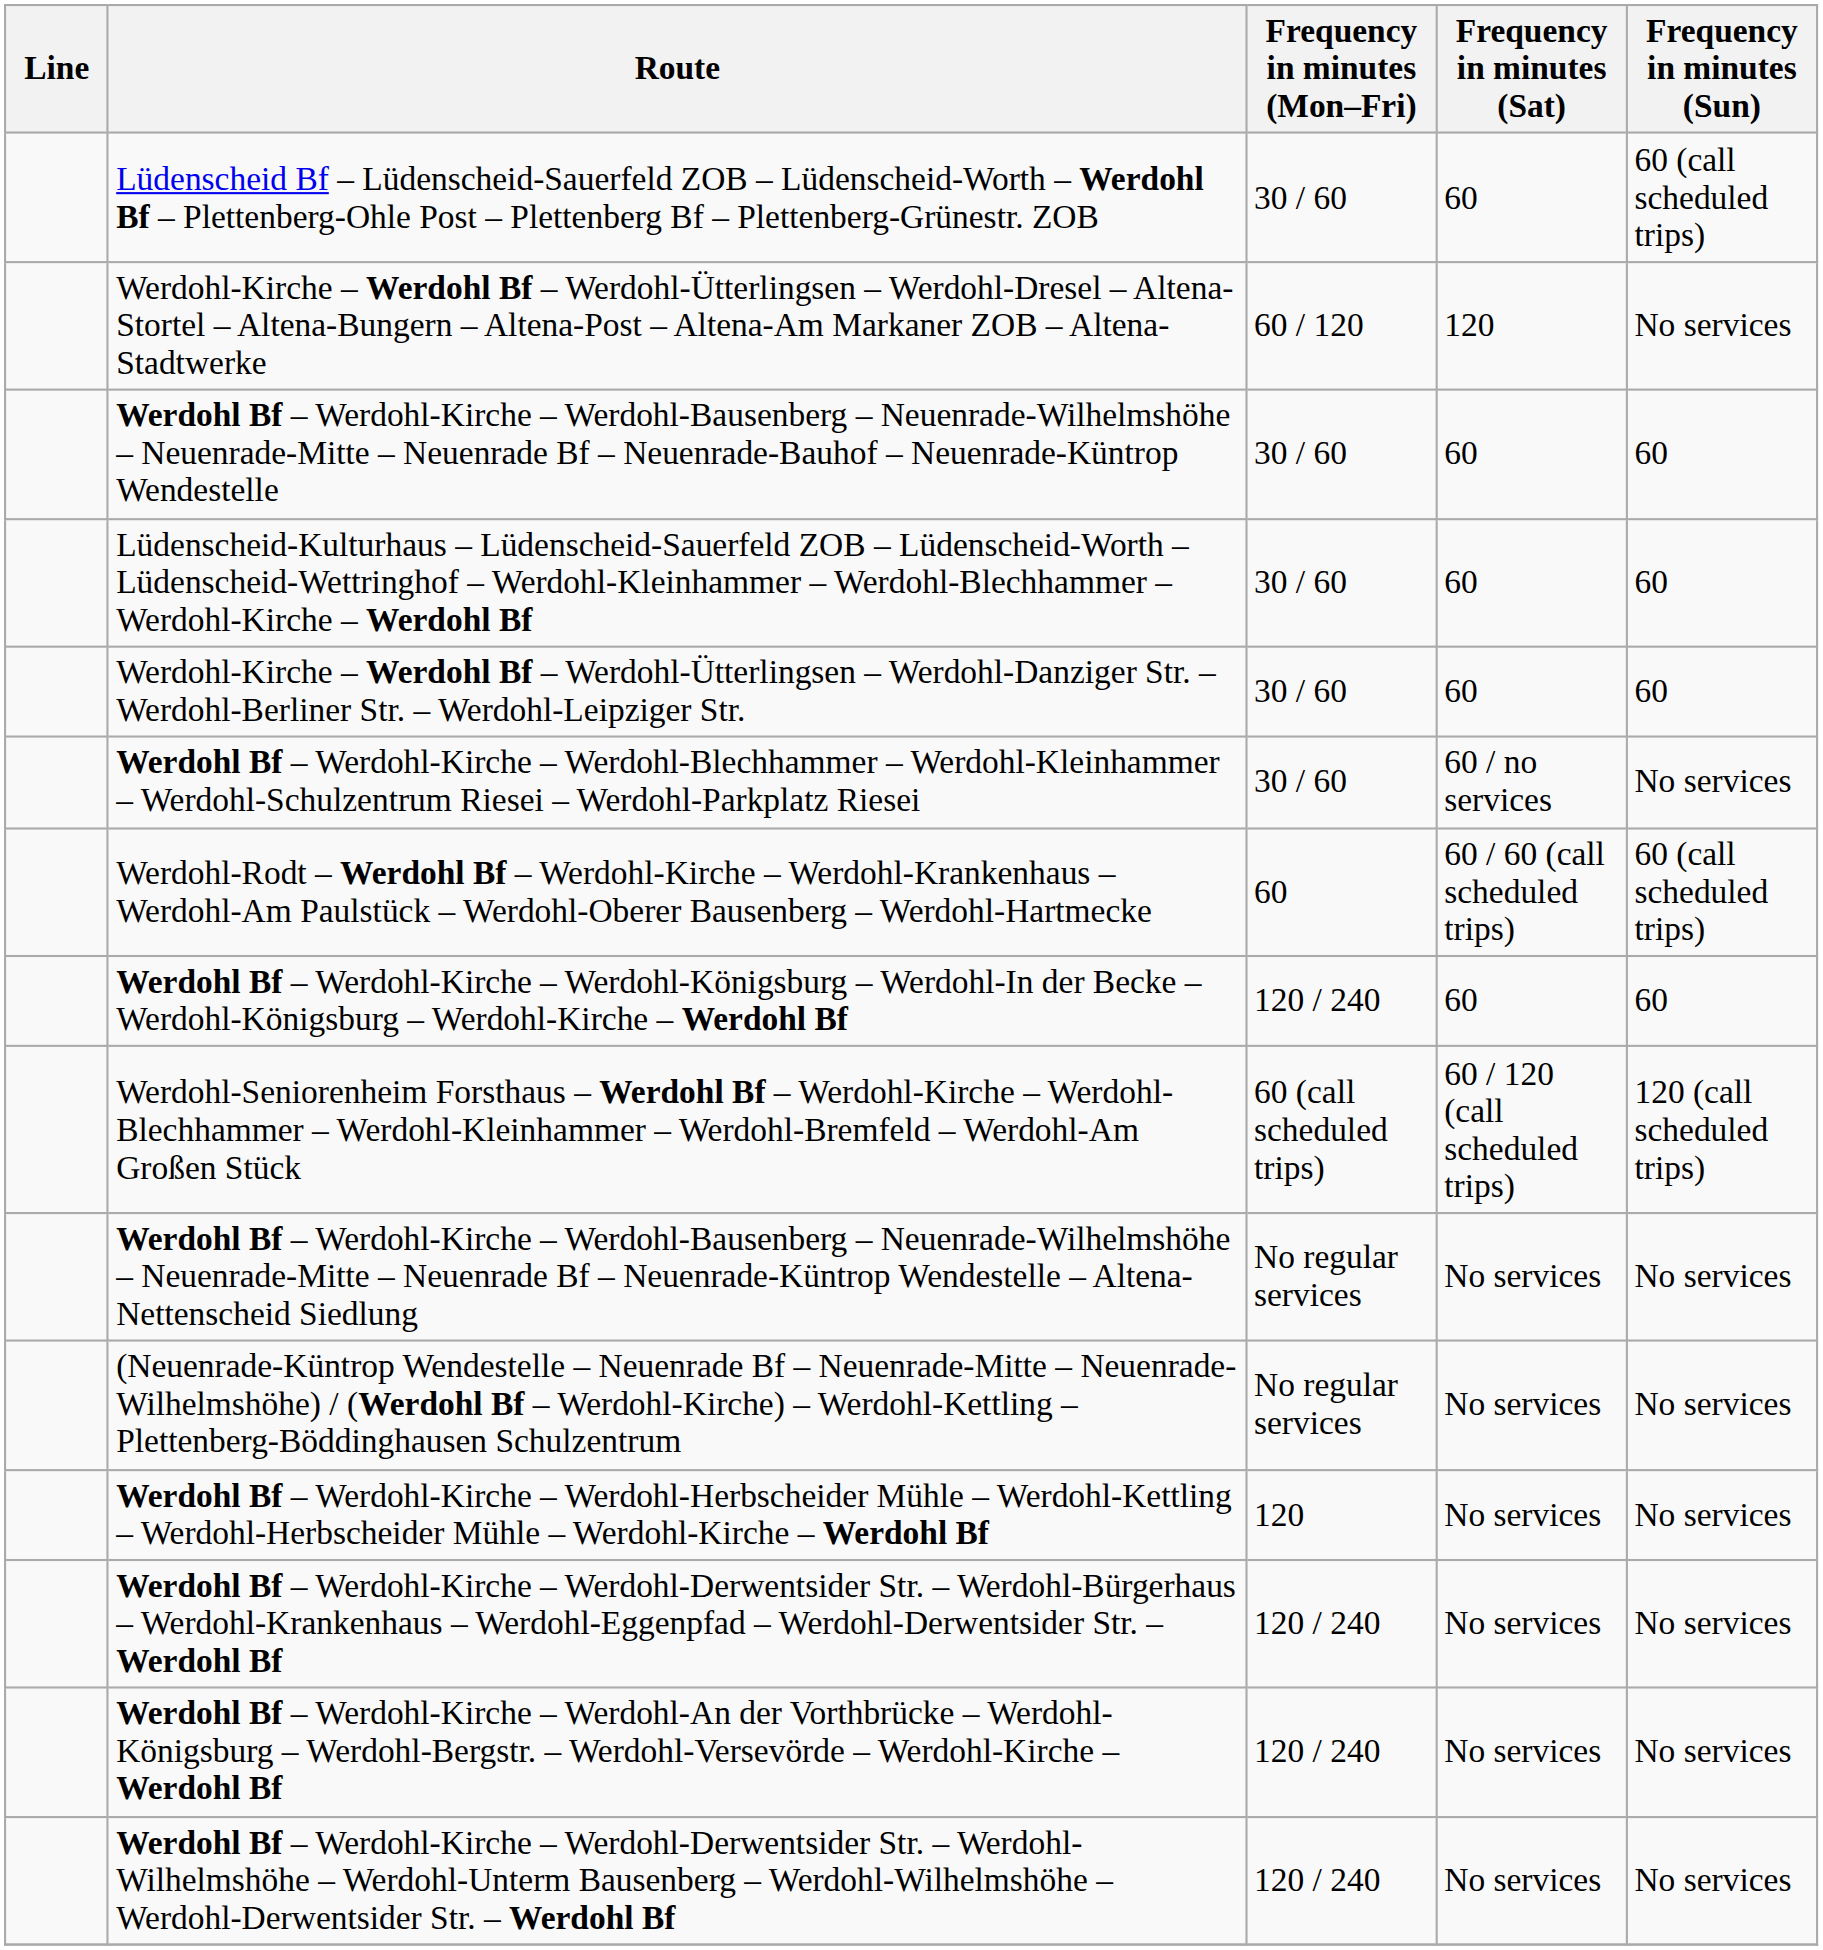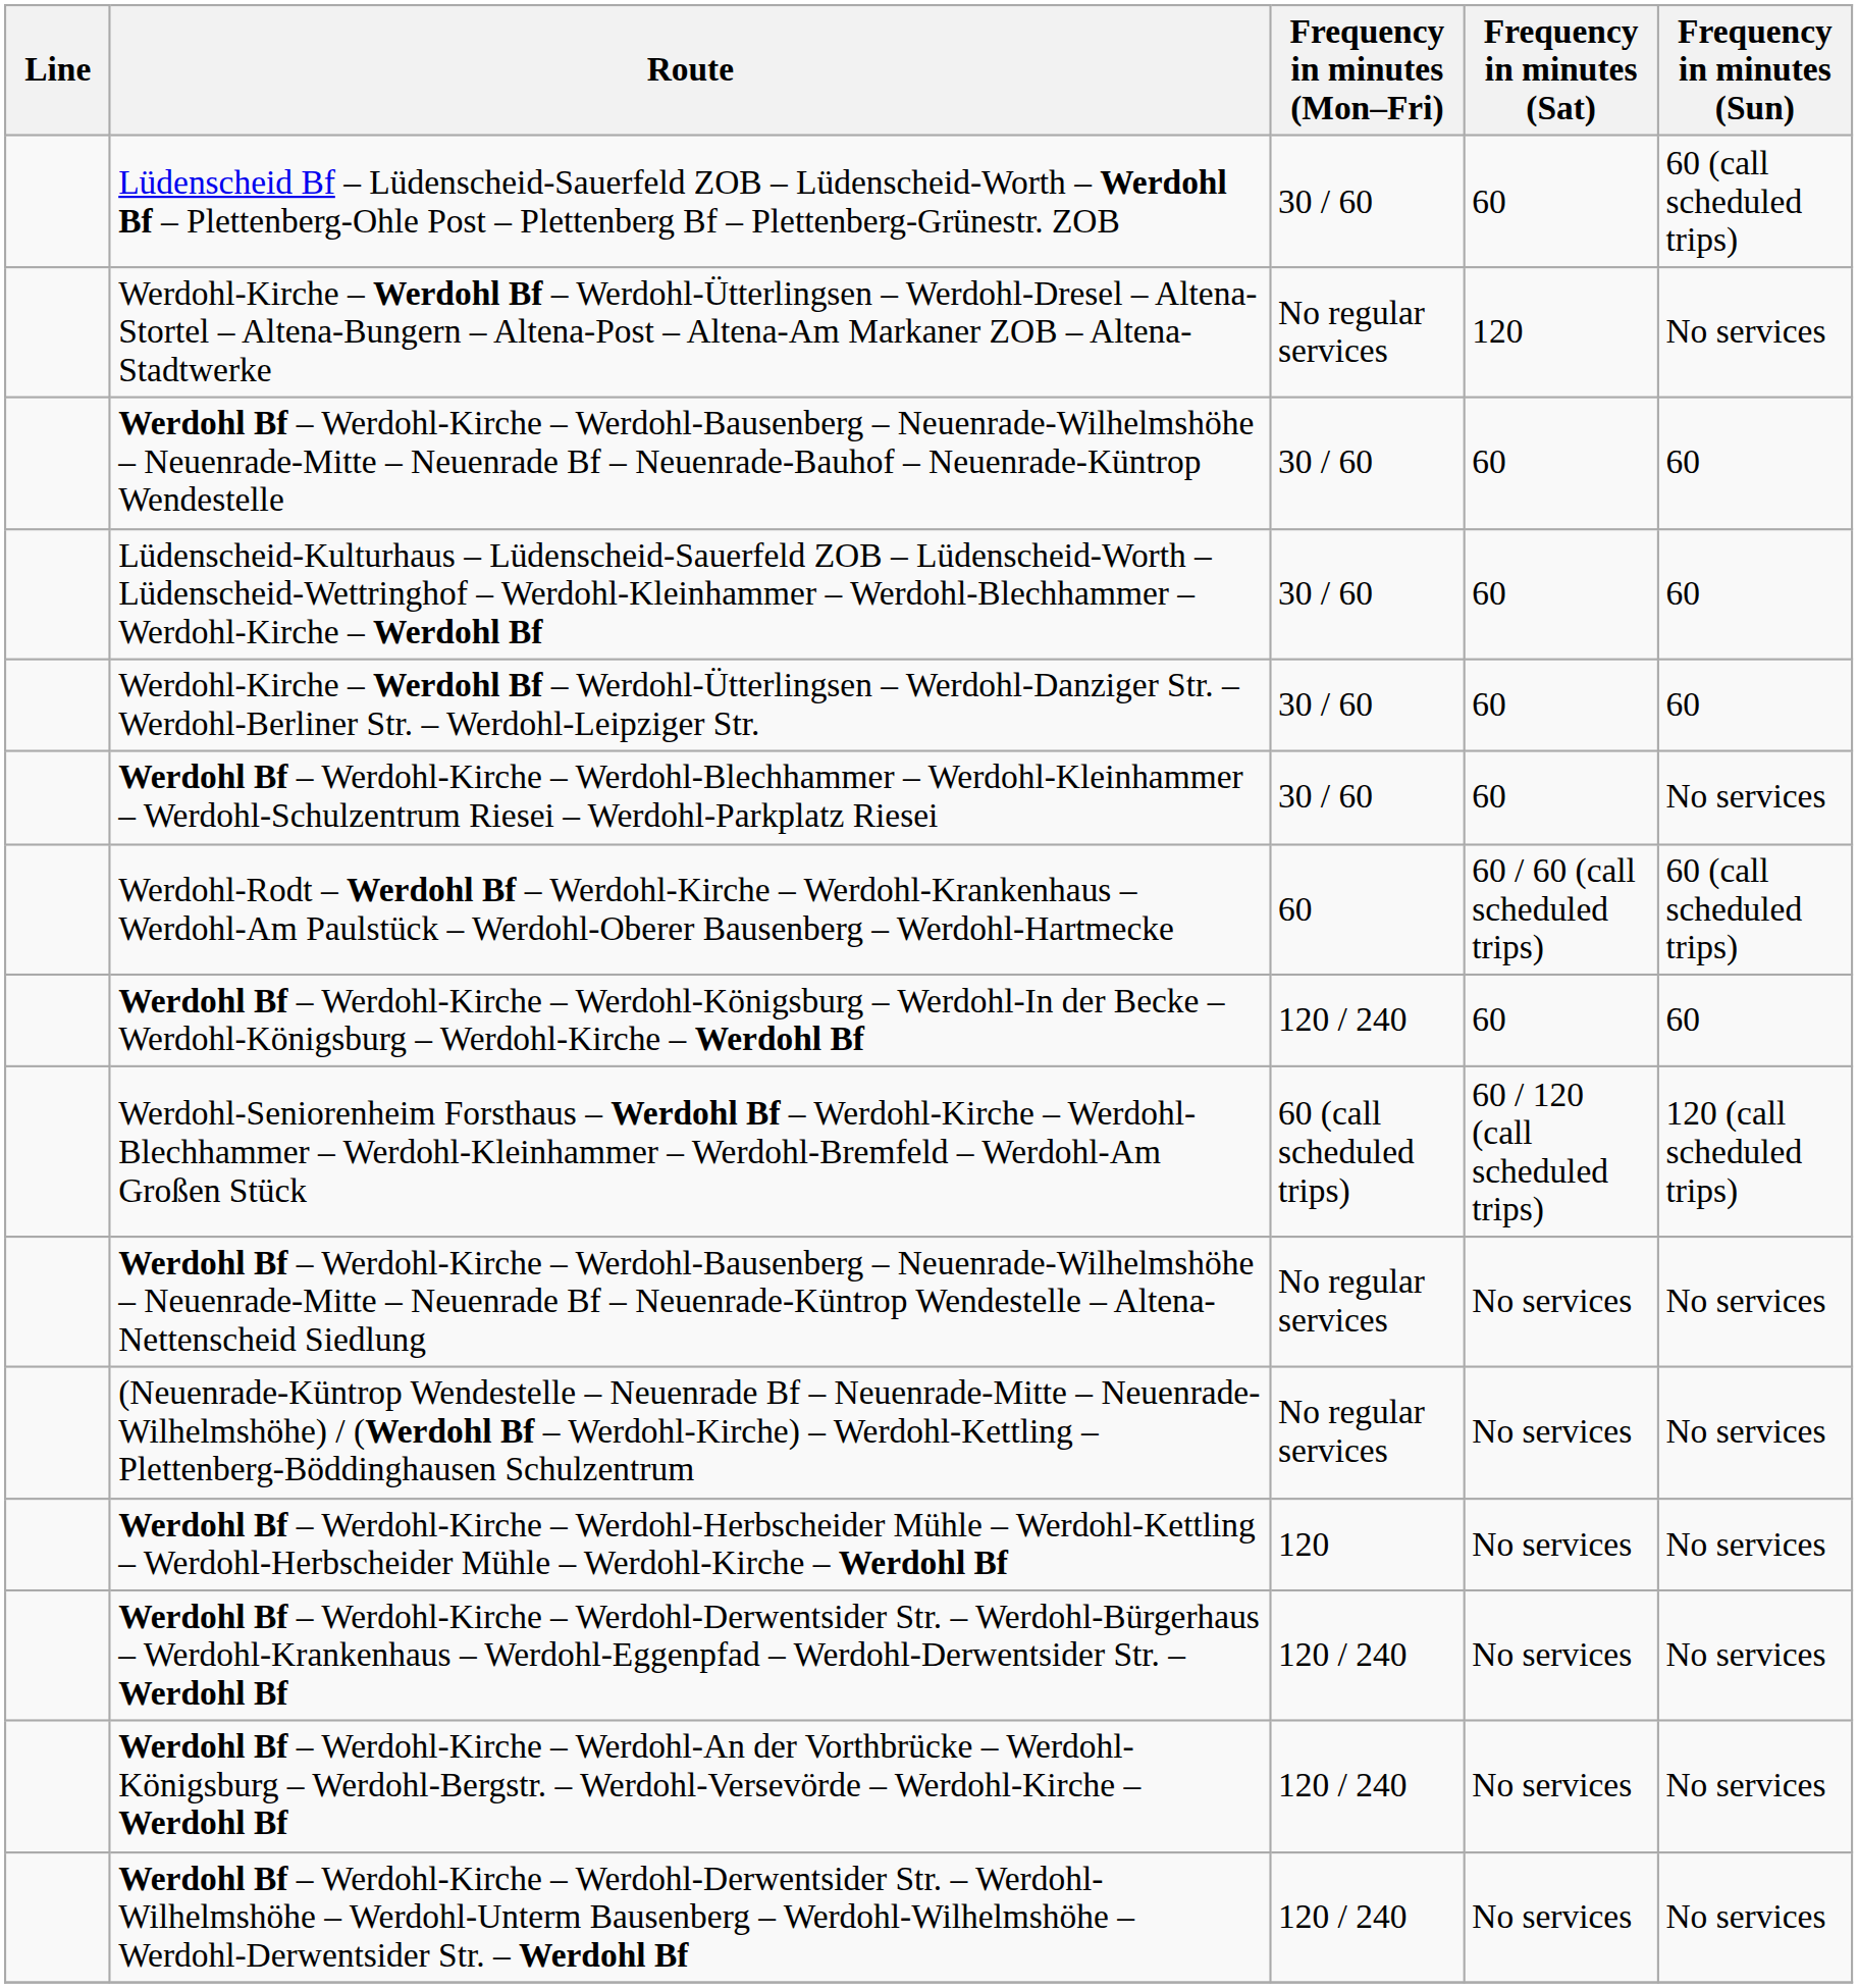row 3 | Frequency in minutes (Mon–Fri): 60 / 120 -> No regular services
row 7 | Frequency in minutes (Sat): 60 / no services -> 60
